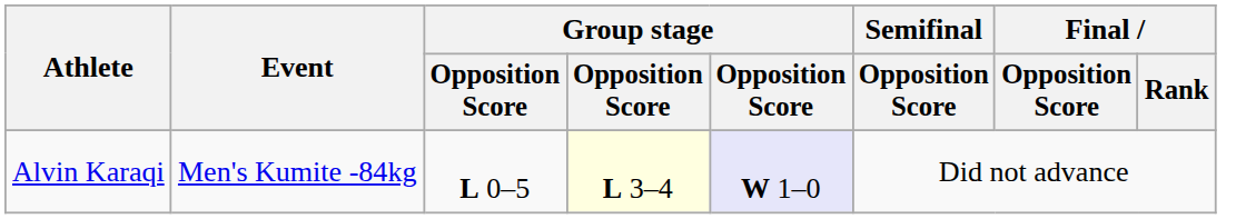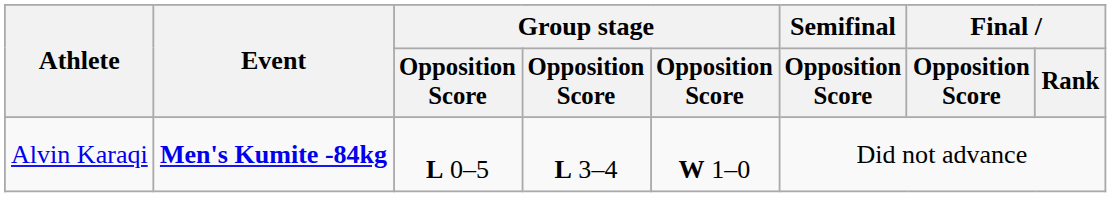Alvin Karaqi | Event: normal -> bold
Alvin Karaqi | column 4: lightyellow background -> no background
Alvin Karaqi | column 5: lavender background -> no background
